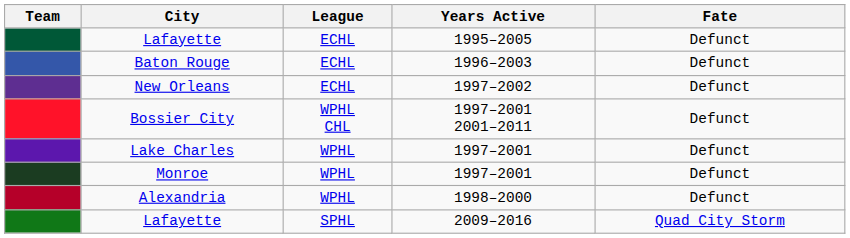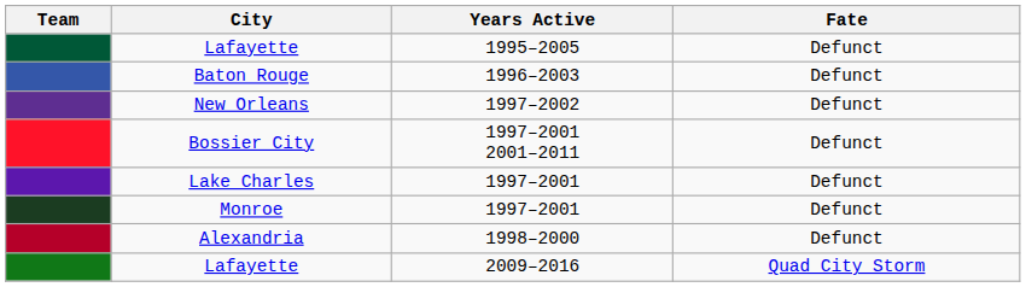- column: League | ECHL | ECHL | ECHL | WPHL CHL | WPHL | WPHL | WPHL | SPHL
